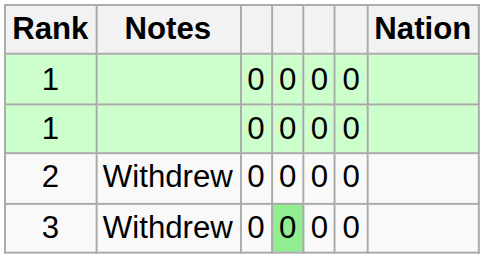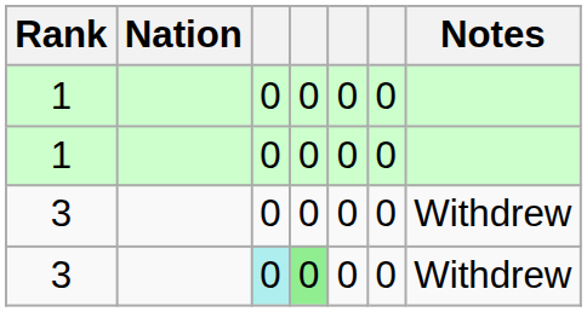columns swapped: Nation <-> Notes
row 4 | Rank: 2 -> 3
row 5 | column 3: no background -> paleturquoise background
